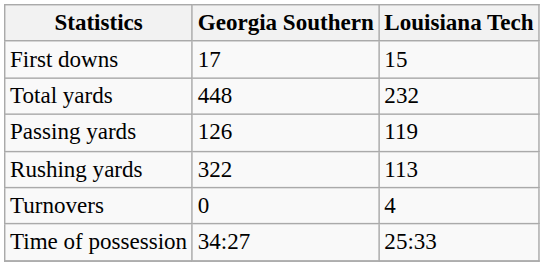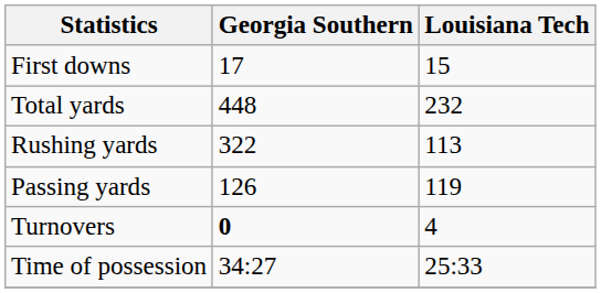rows swapped: Rushing yards <-> Passing yards
Turnovers | Georgia Southern: normal -> bold
